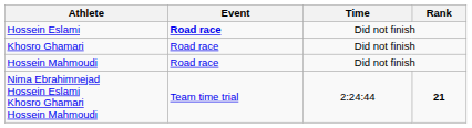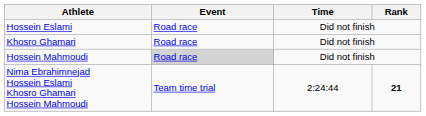Hossein Eslami | Event: bold -> normal
Hossein Mahmoudi | Event: no background -> lightgrey background
